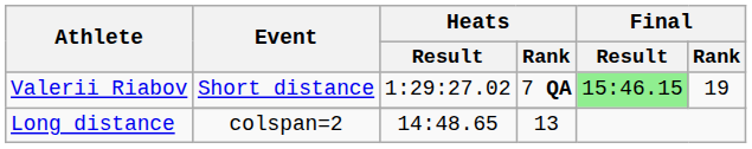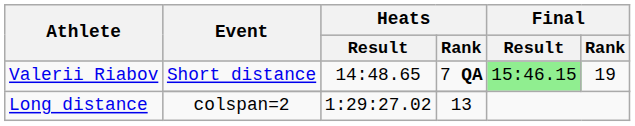Valerii Riabov / Short distance | Heats / Result: 1:29:27.02 -> 14:48.65
Long distance | Heats / Result: 14:48.65 -> 1:29:27.02
